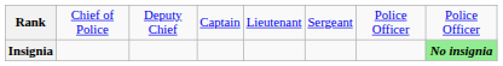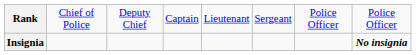Insignia | column 8: lightgreen background -> no background
